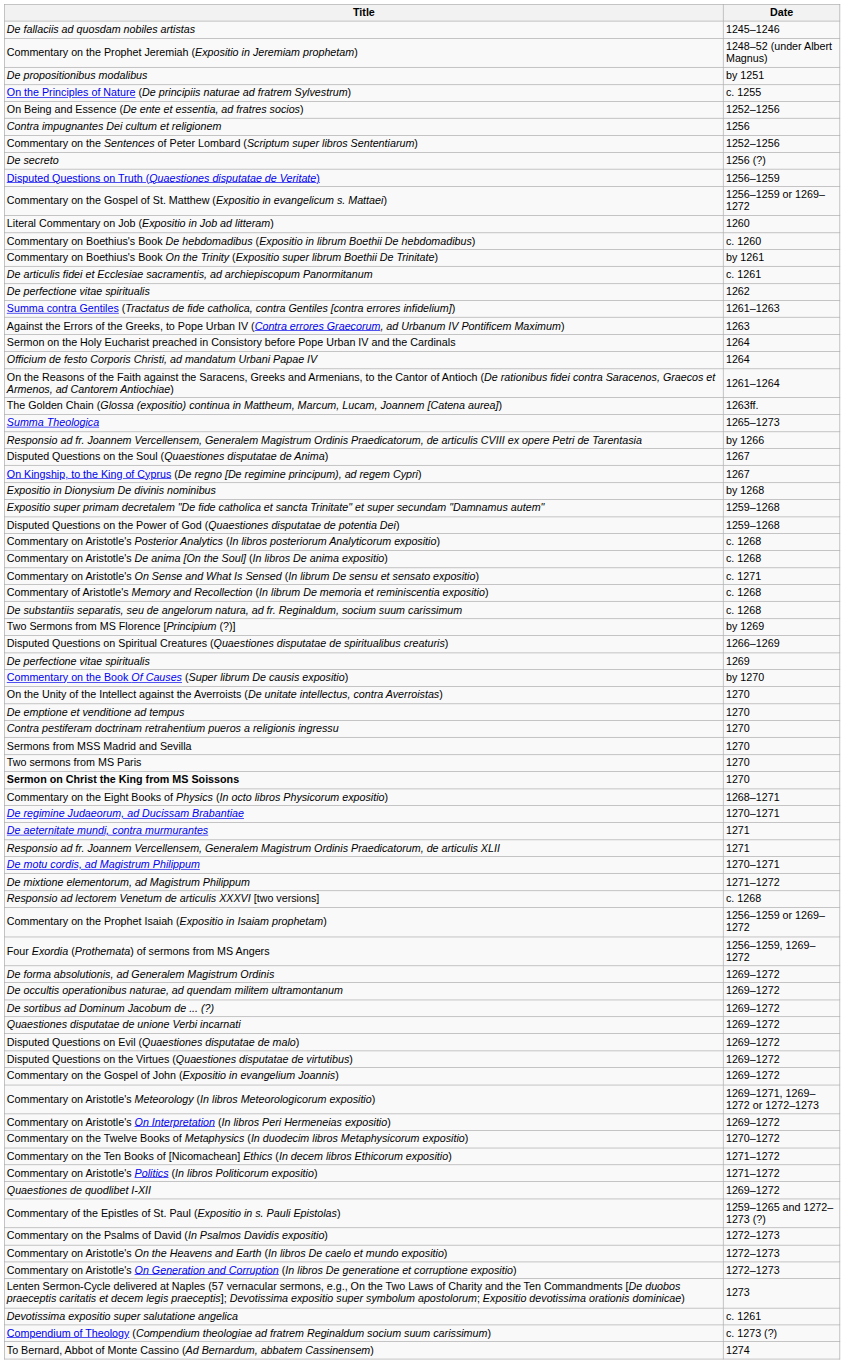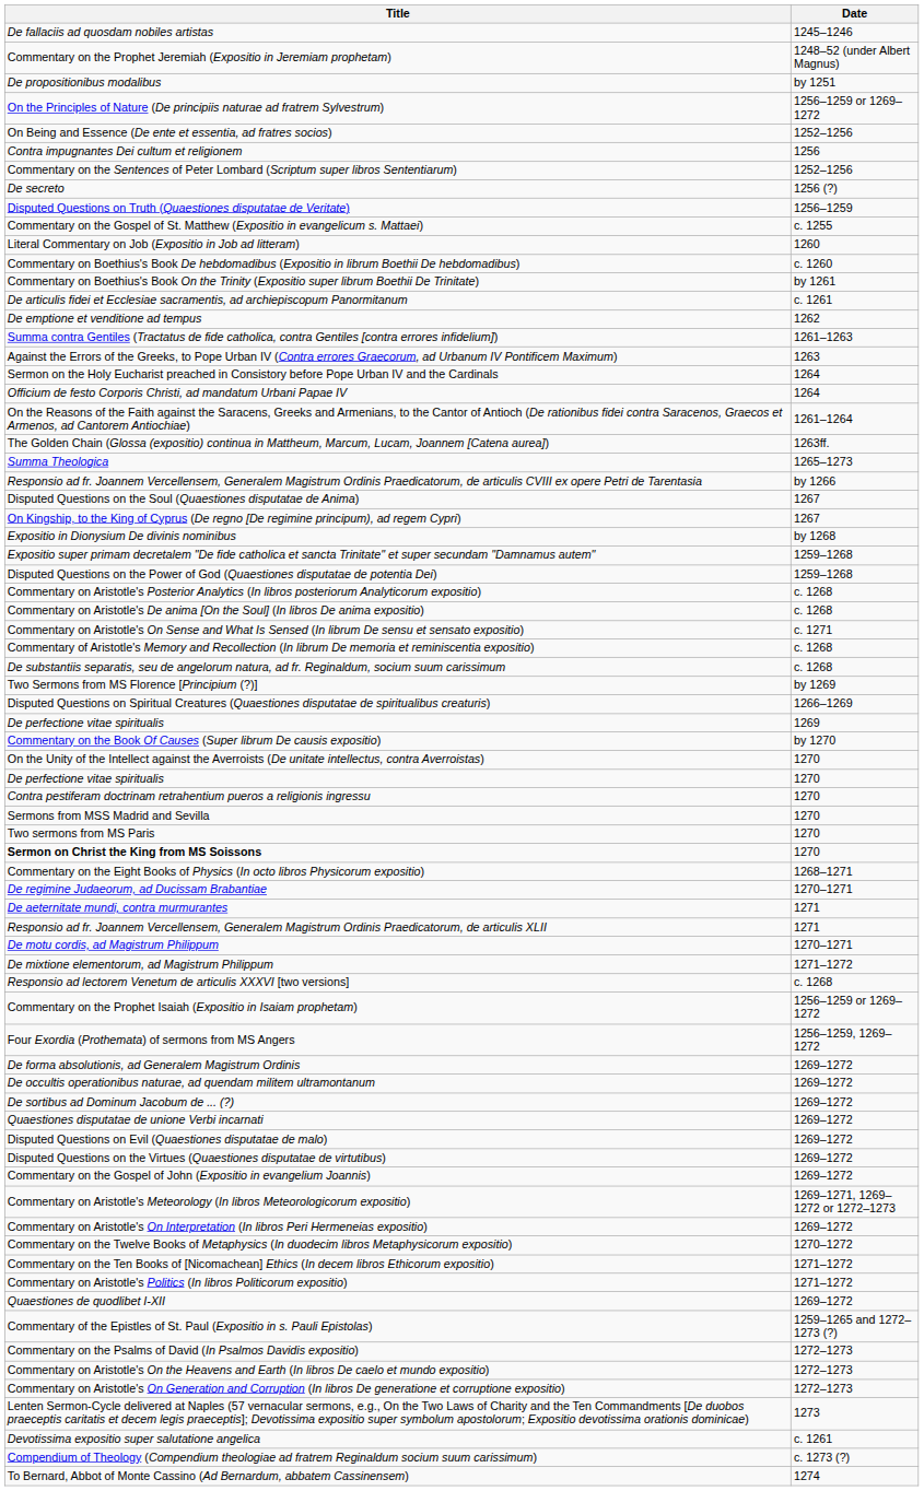row 5 | Date: c. 1255 -> 1256–1259 or 1269–1272
row 11 | Date: 1256–1259 or 1269–1272 -> c. 1255
row 16 | Title: De perfectione vitae spiritualis -> De emptione et venditione ad tempus
row 40 | Title: De emptione et venditione ad tempus -> De perfectione vitae spiritualis
